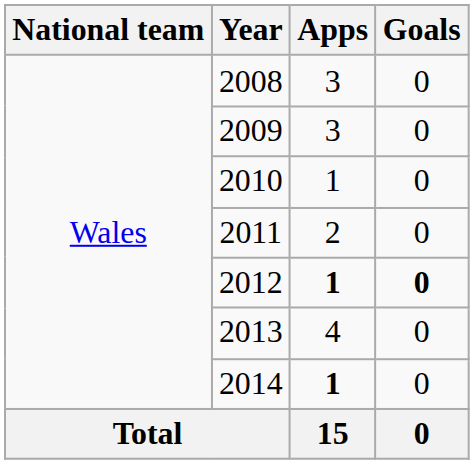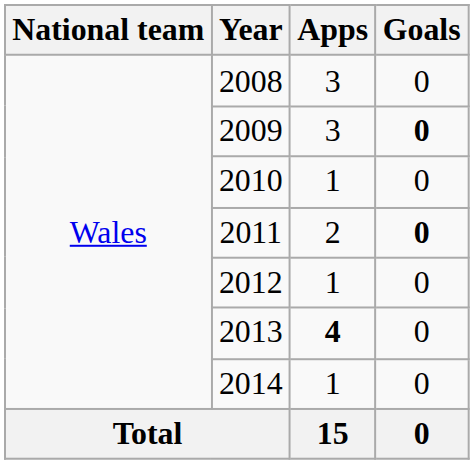2009 | Goals: normal -> bold
2011 | Goals: normal -> bold
2012 | Apps: bold -> normal
2012 | Goals: bold -> normal
2013 | Apps: normal -> bold
2014 | Apps: bold -> normal
